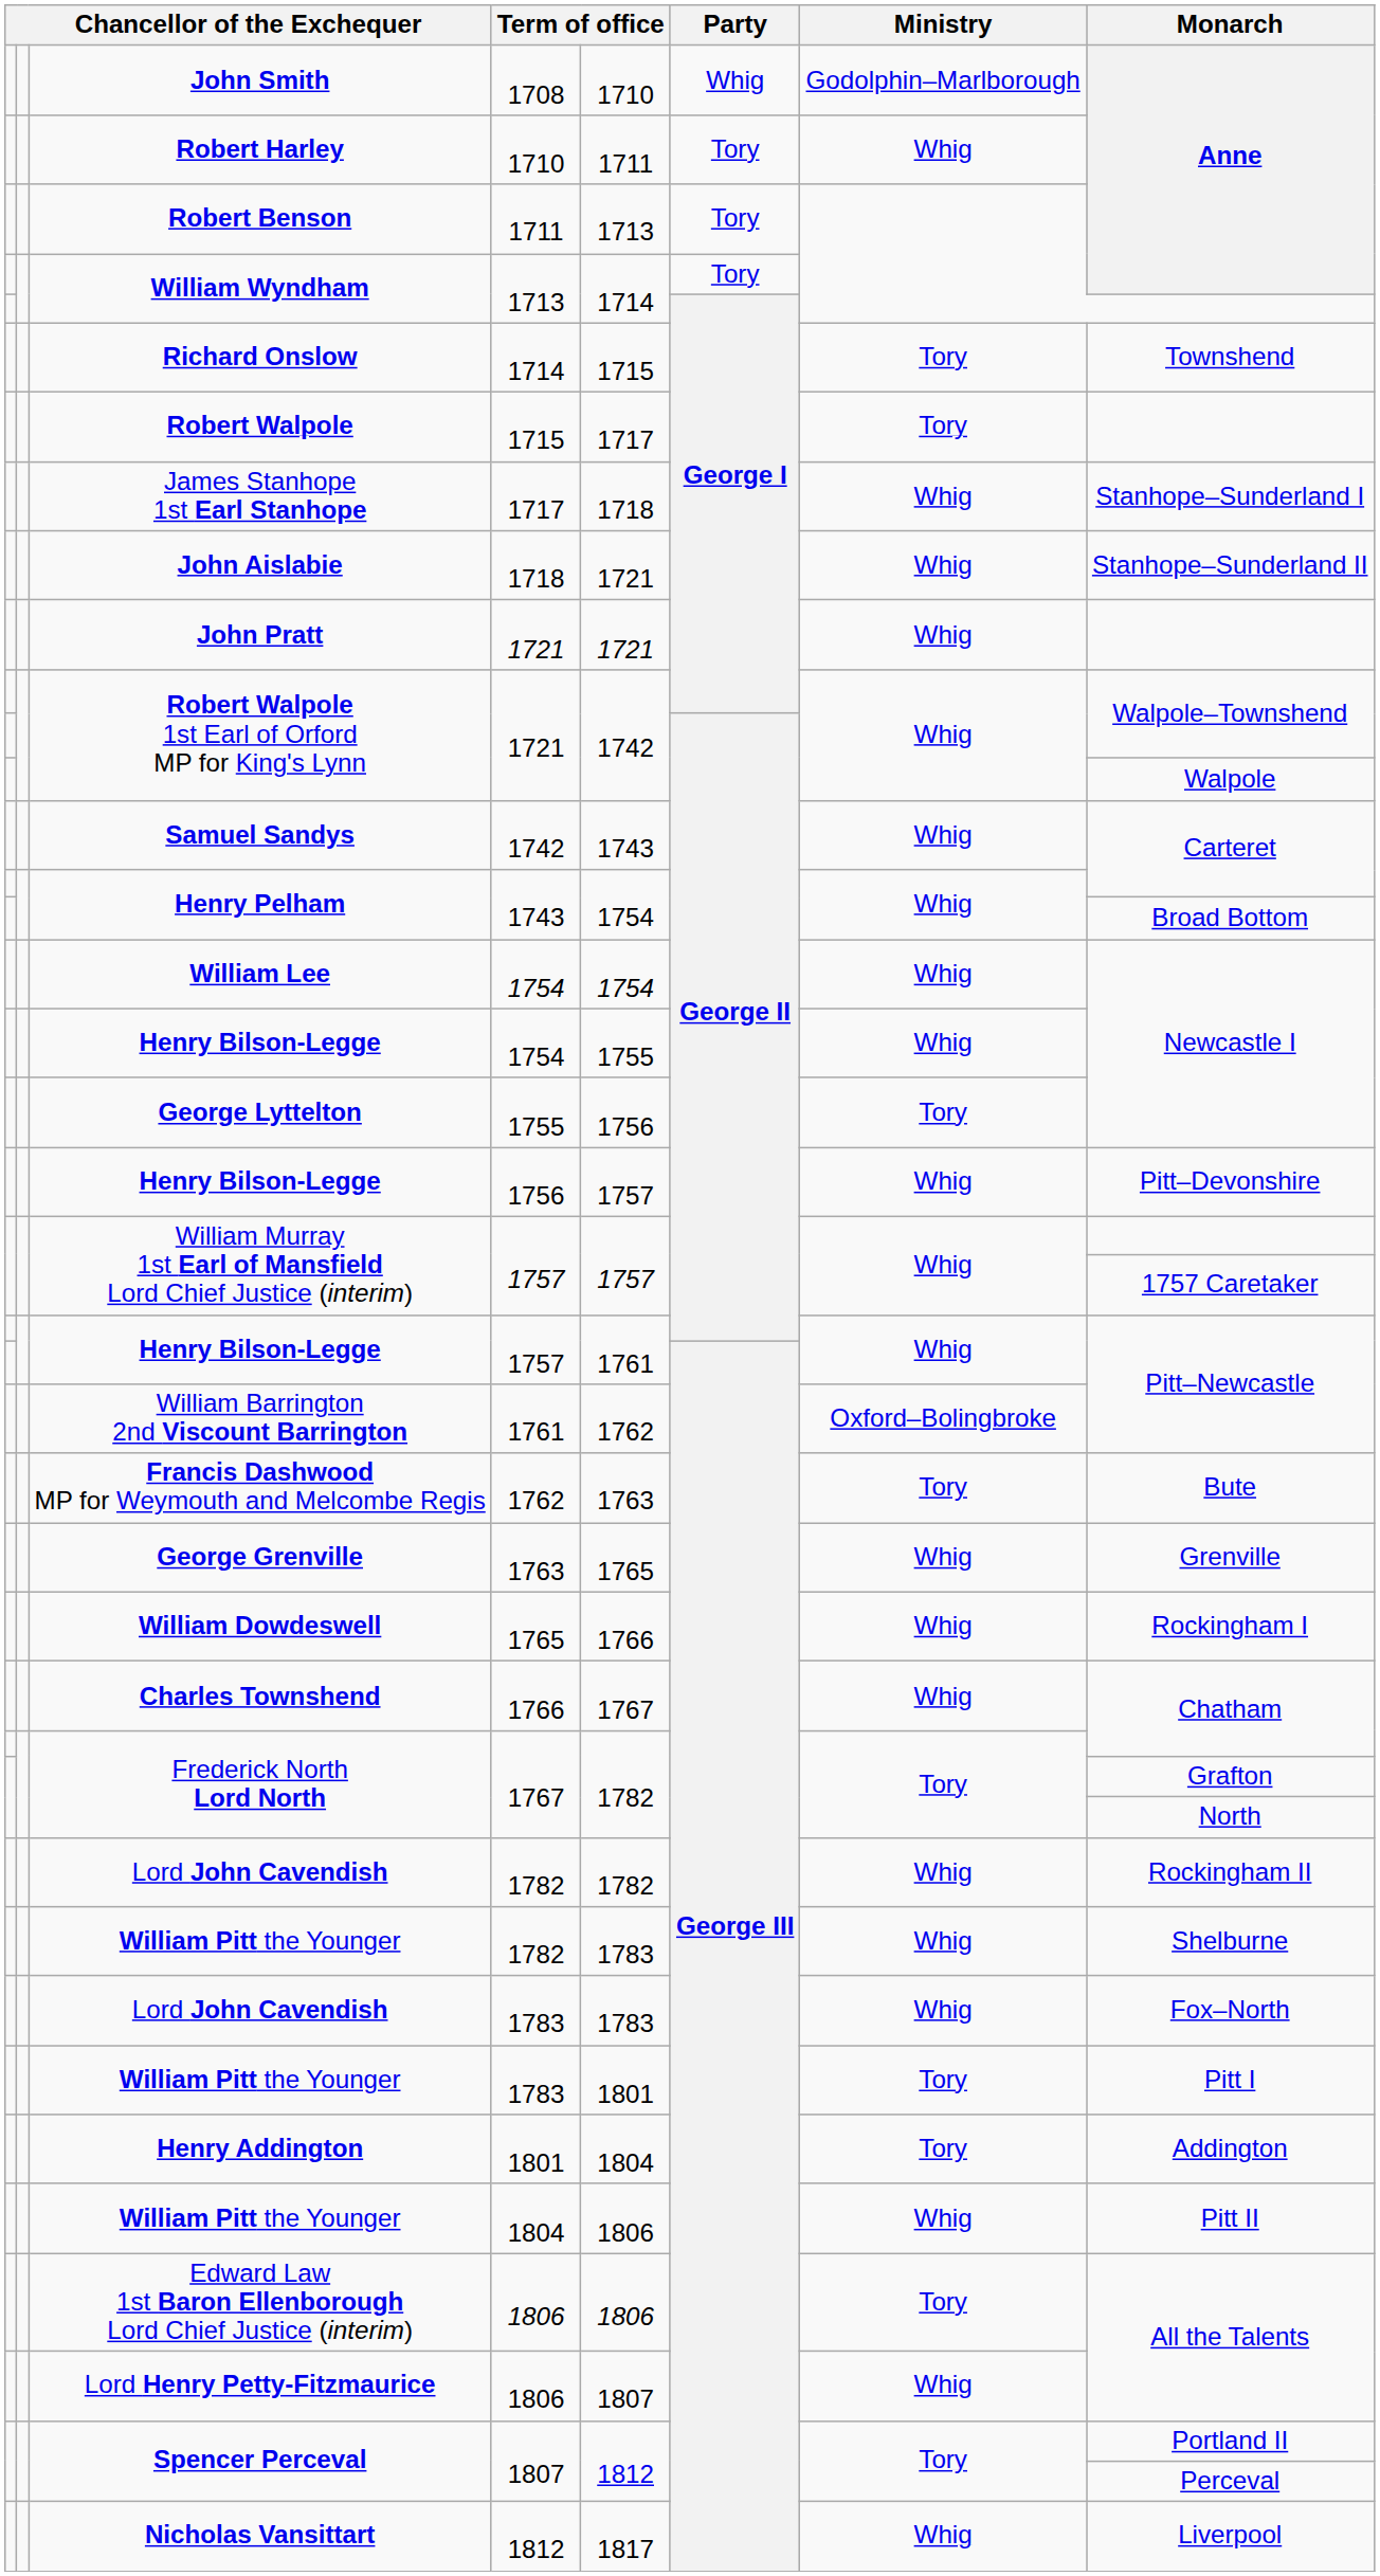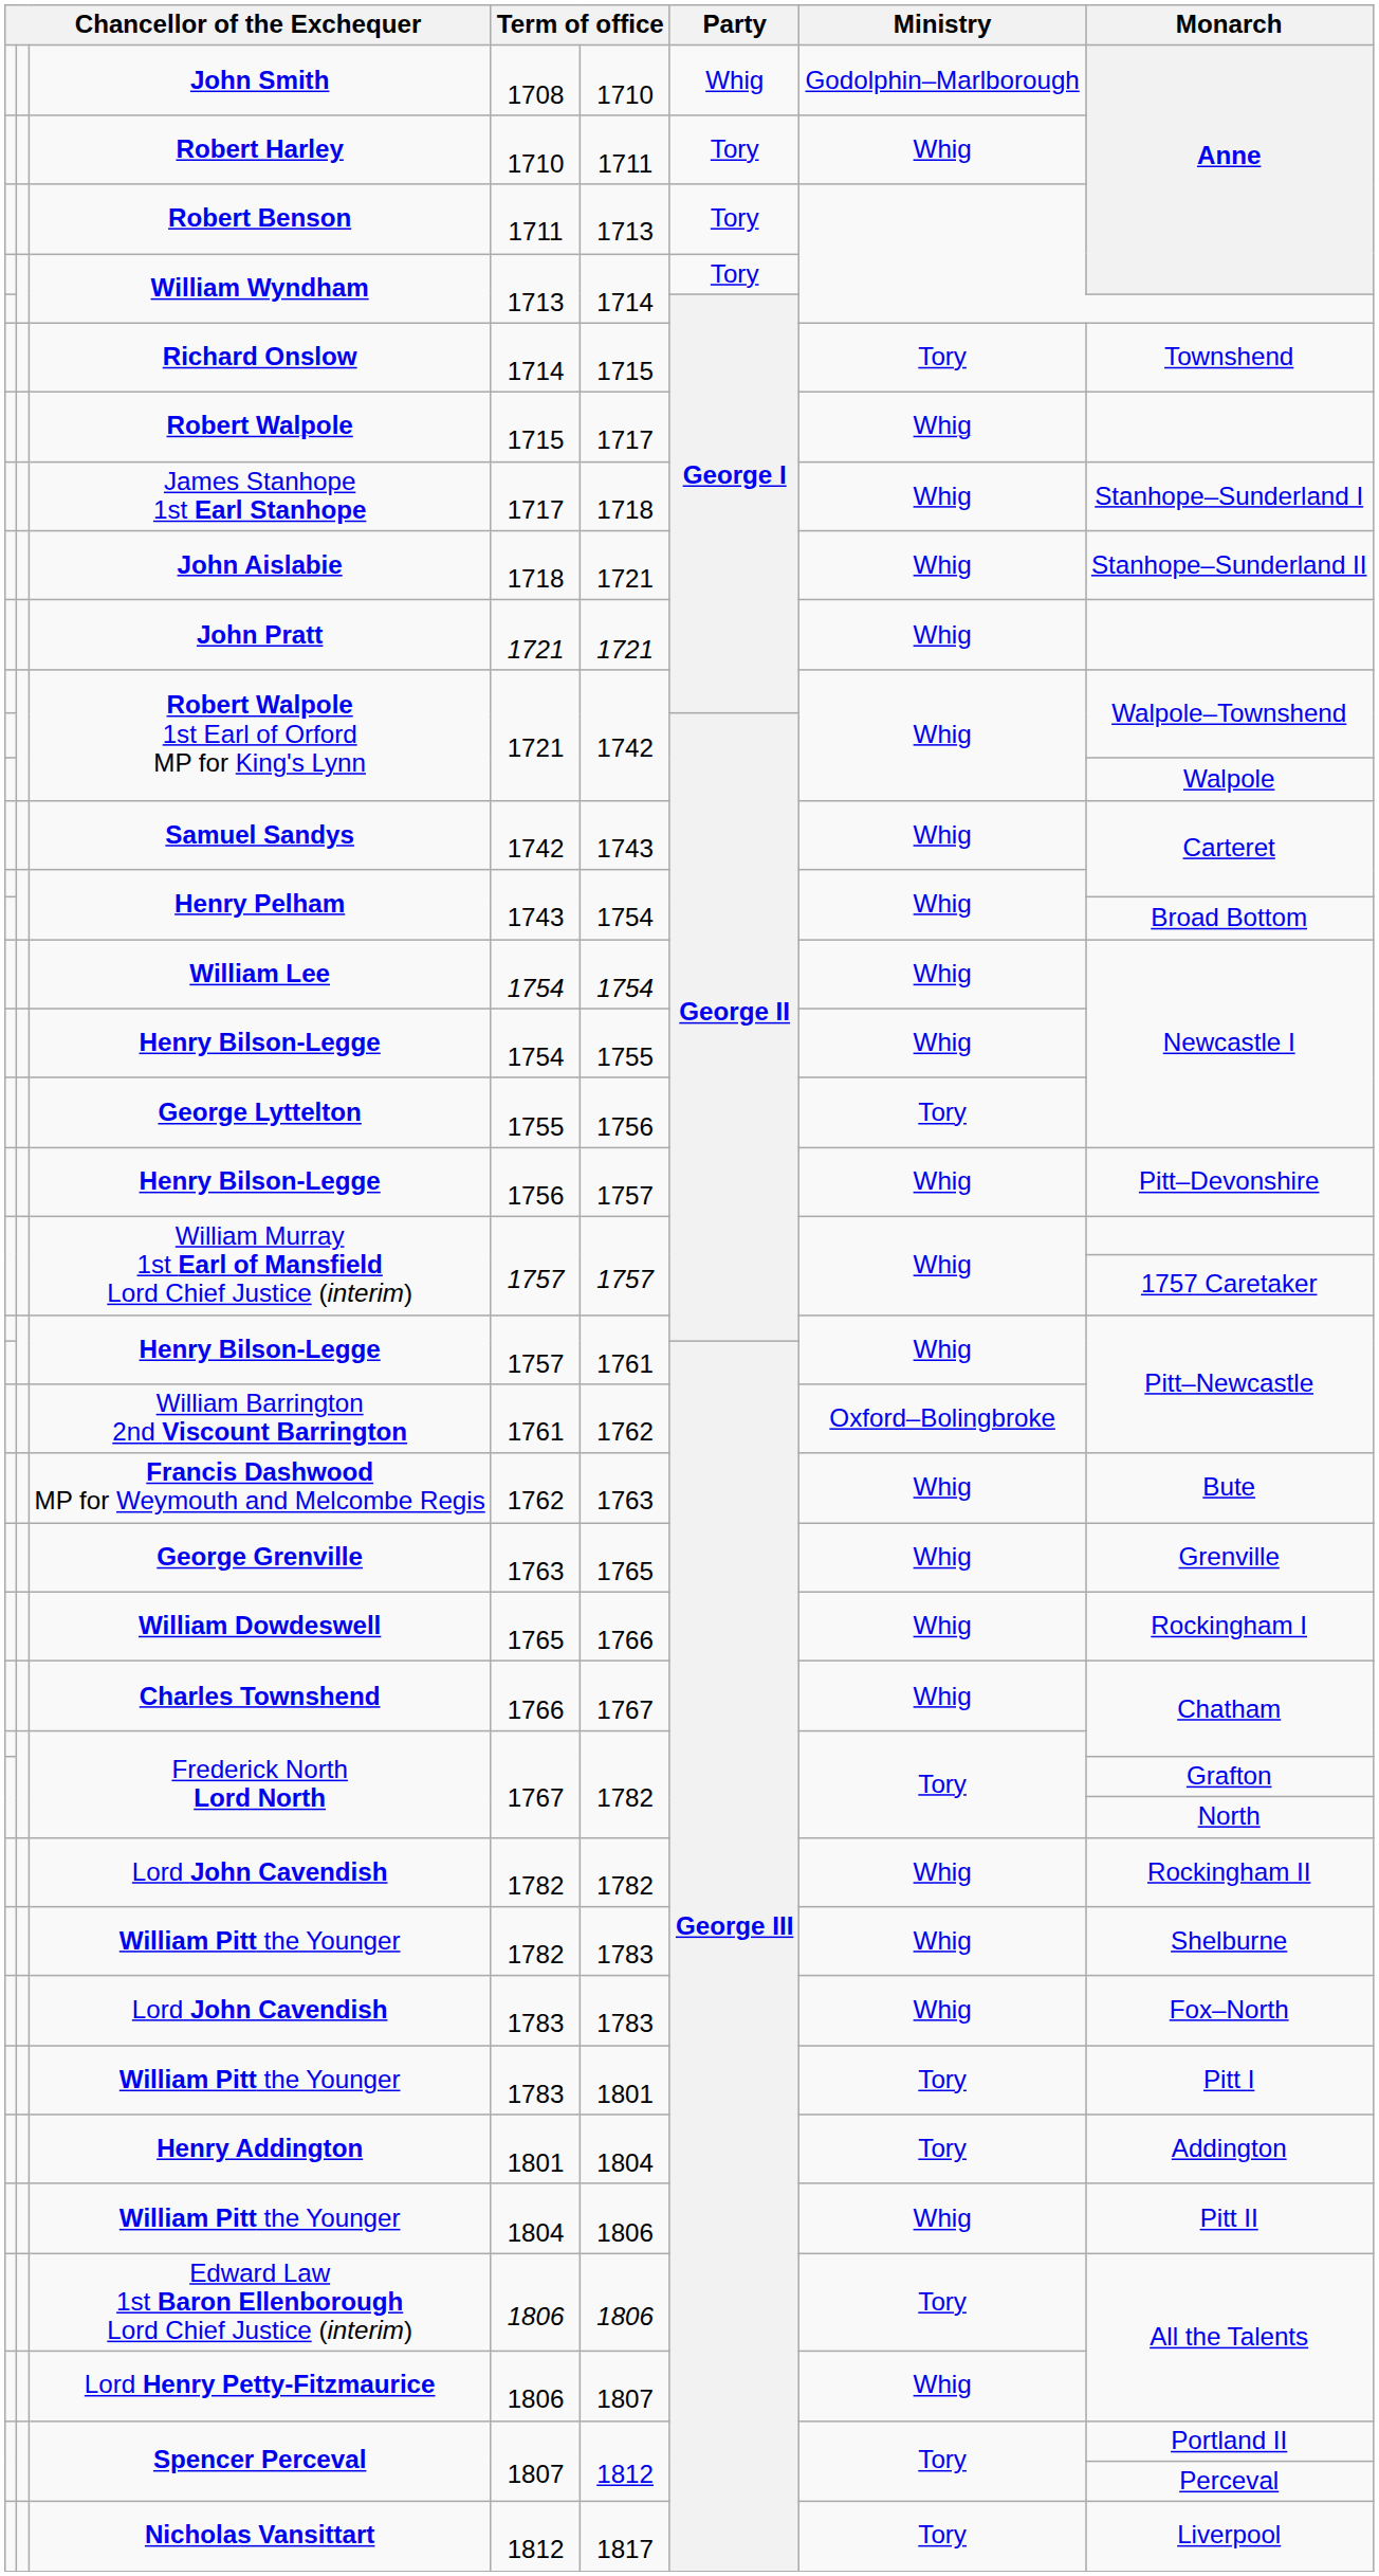Robert Walpole | Ministry: Tory -> Whig
Francis Dashwood MP for Weymouth and Melcombe Regis | Ministry: Tory -> Whig
Nicholas Vansittart | Ministry: Whig -> Tory
